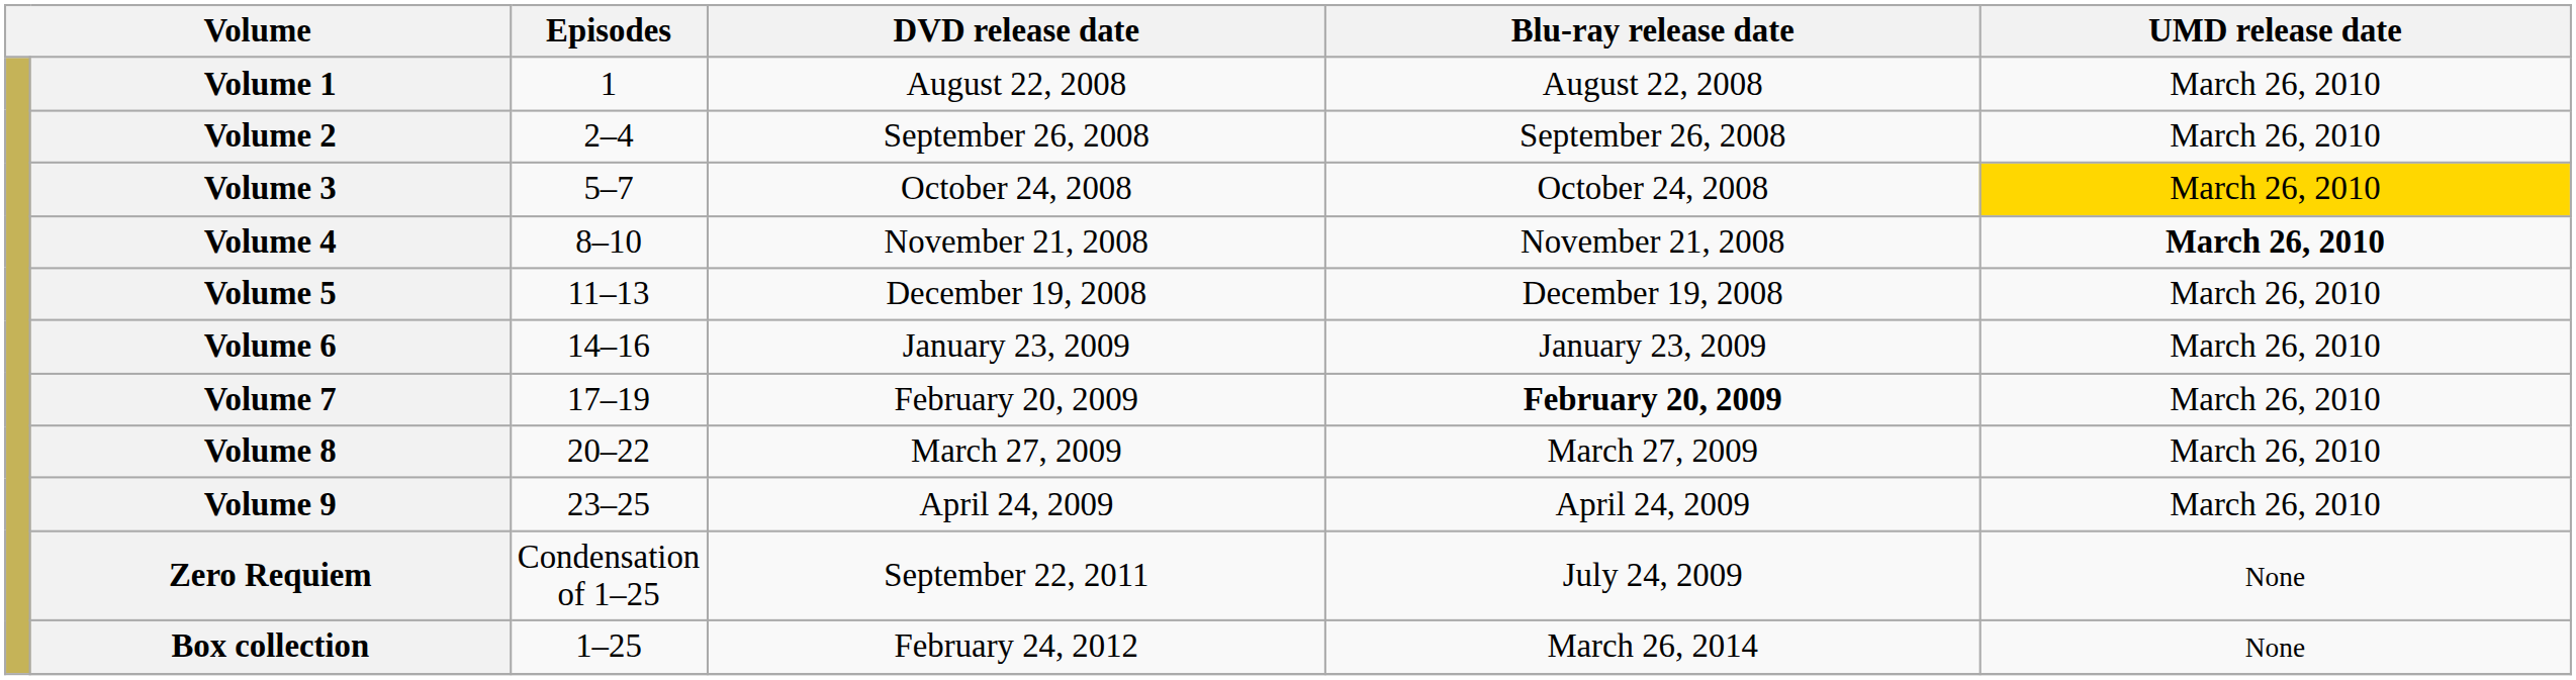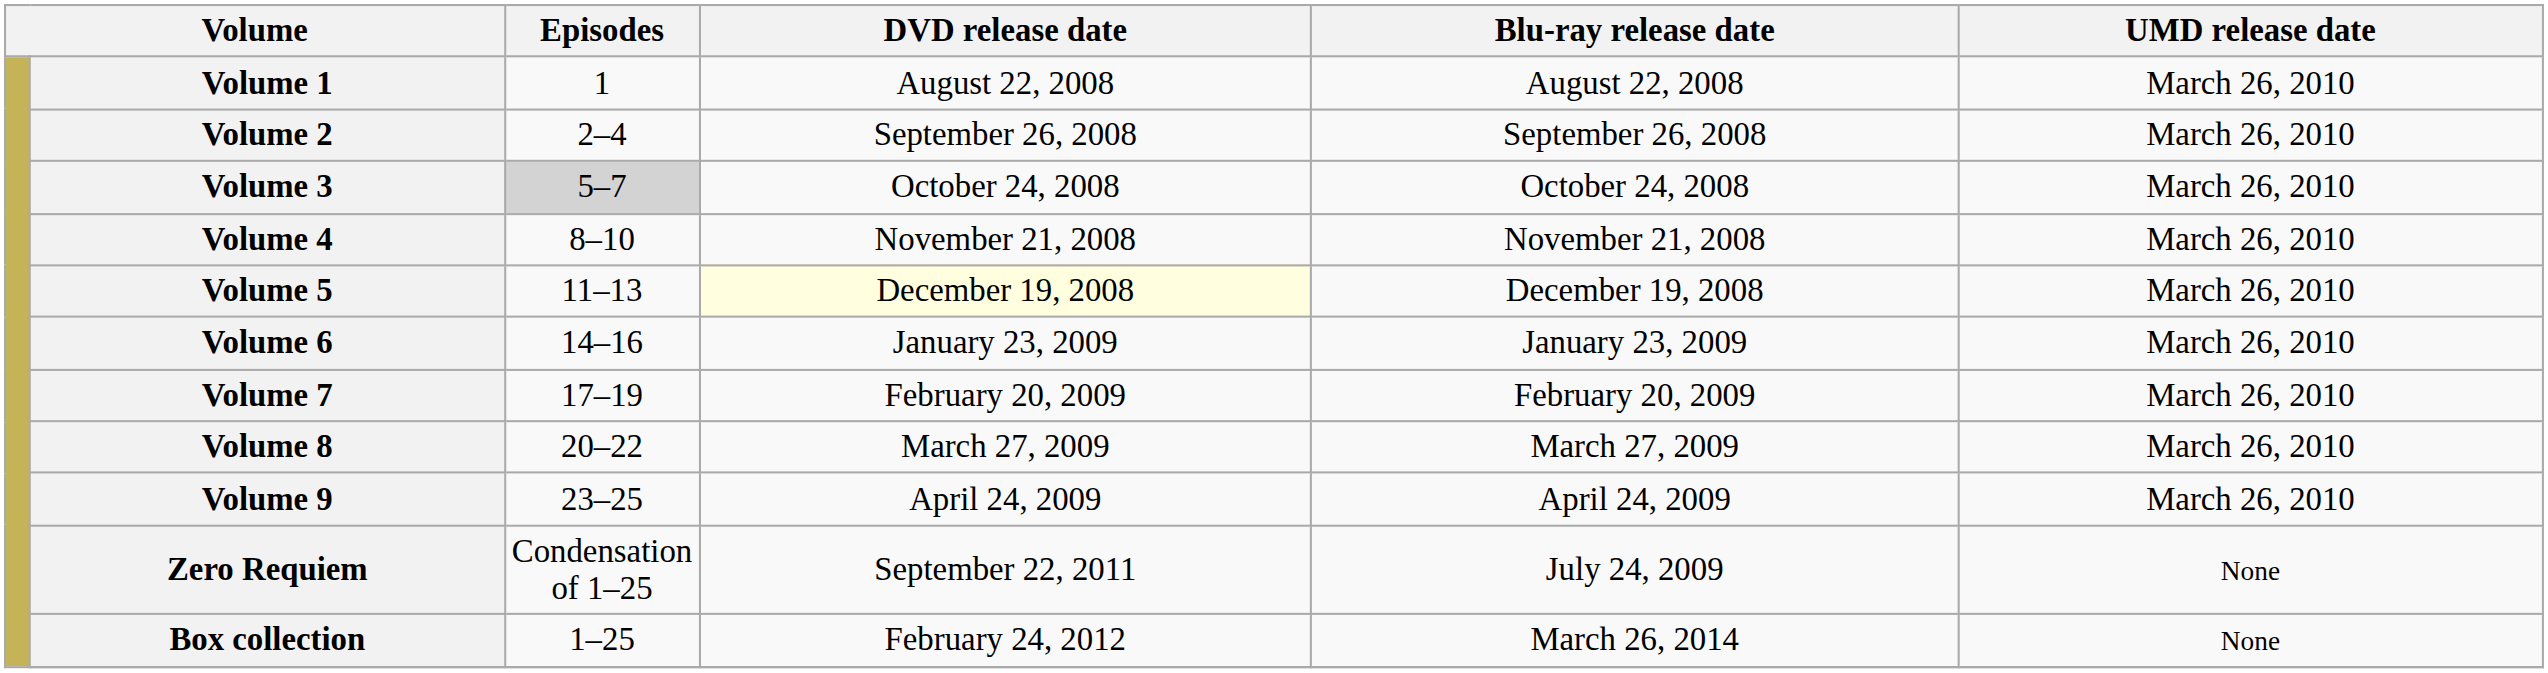Volume 3 | Episodes: no background -> lightgrey background
Volume 3 | UMD release date: gold background -> no background
Volume 4 | UMD release date: bold -> normal
Volume 5 | DVD release date: no background -> lightyellow background
Volume 7 | Blu-ray release date: bold -> normal
